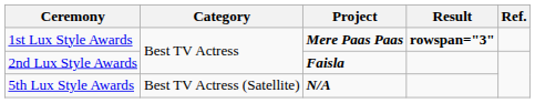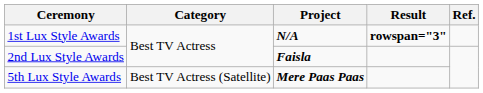1st Lux Style Awards | Project: Mere Paas Paas -> N/A
5th Lux Style Awards | Project: N/A -> Mere Paas Paas
